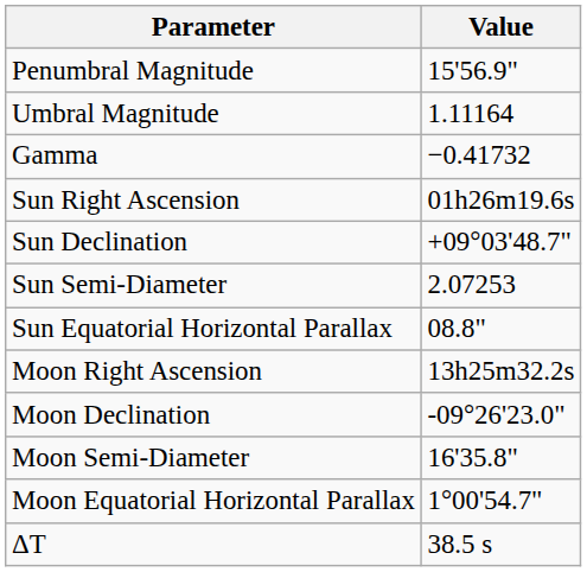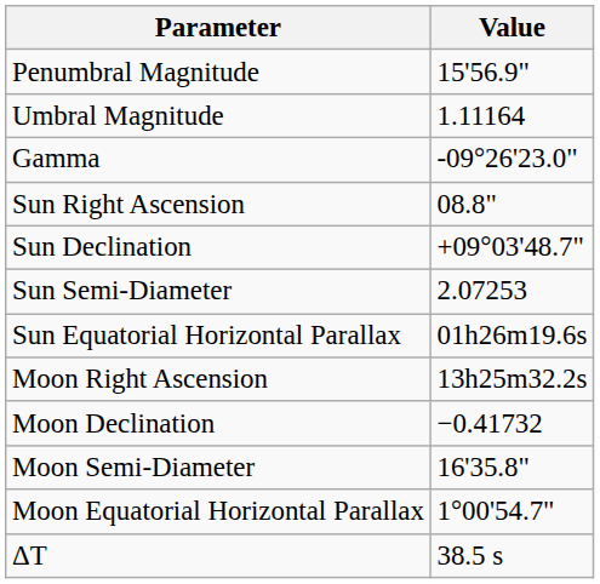Gamma | Value: −0.41732 -> -09°26'23.0"
Sun Right Ascension | Value: 01h26m19.6s -> 08.8"
Sun Equatorial Horizontal Parallax | Value: 08.8" -> 01h26m19.6s
Moon Declination | Value: -09°26'23.0" -> −0.41732
